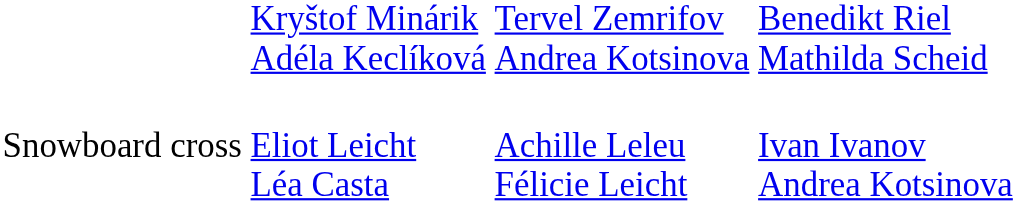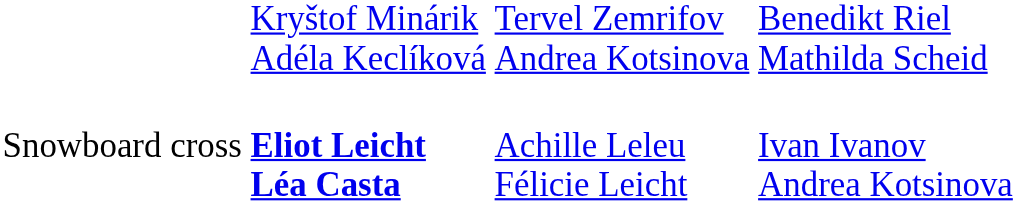Snowboard cross | column 2: normal -> bold
